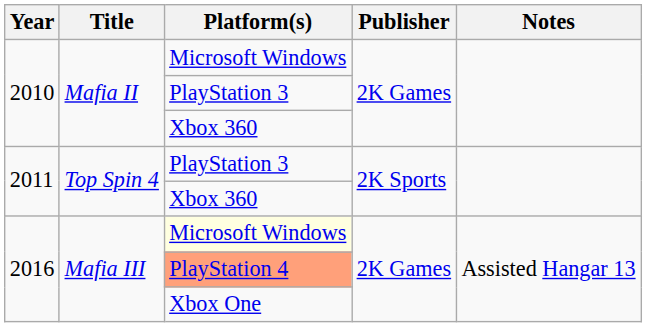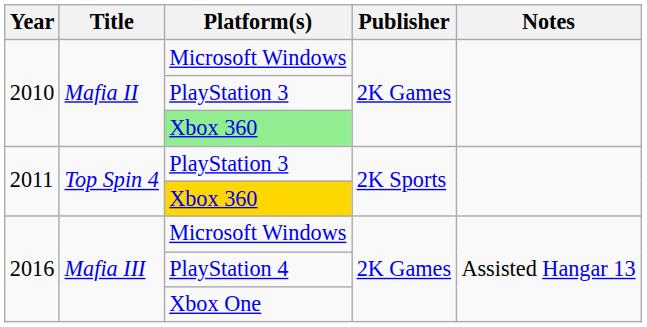2010 / Xbox 360 | Platform(s): no background -> lightgreen background
2011 / Xbox 360 | Platform(s): no background -> gold background
2016 / Microsoft Windows | Platform(s): lightyellow background -> no background
PlayStation 4 | Platform(s): lightsalmon background -> no background
